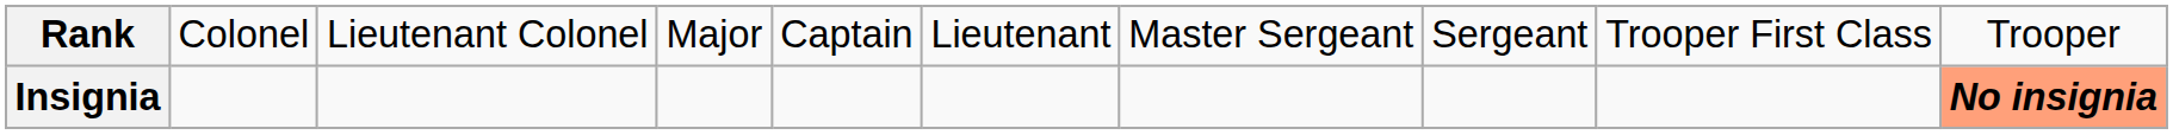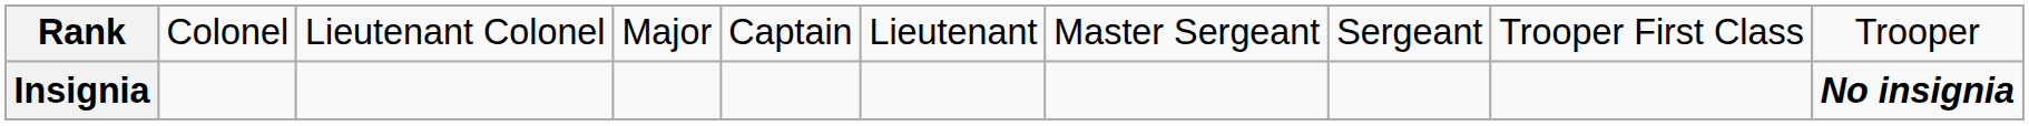Insignia | column 10: lightsalmon background -> no background
